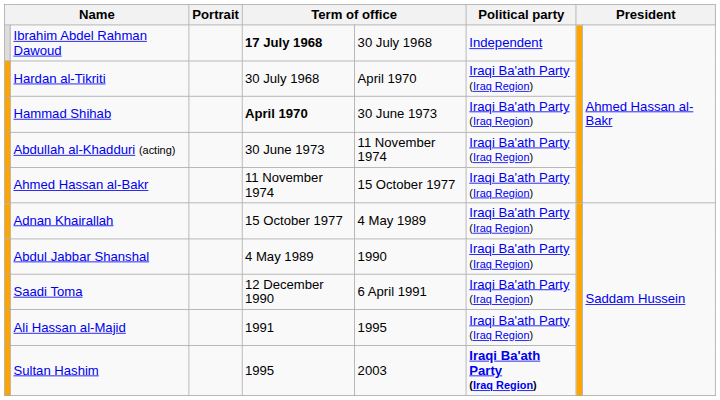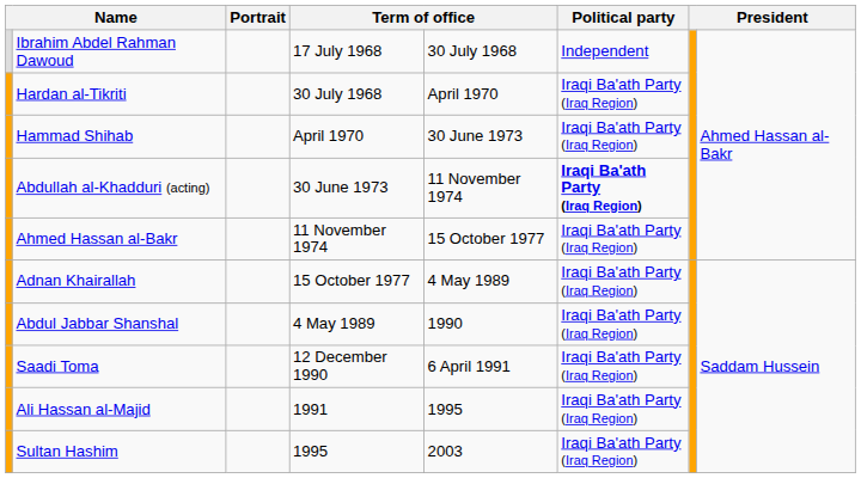Ibrahim Abdel Rahman Dawoud | column 4: bold -> normal
Hammad Shihab | column 4: bold -> normal
Abdullah al-Khadduri (acting) | Political party: normal -> bold
Sultan Hashim | Political party: bold -> normal
